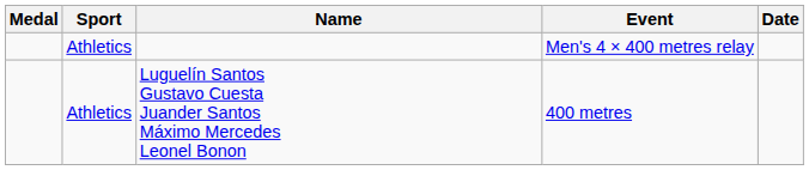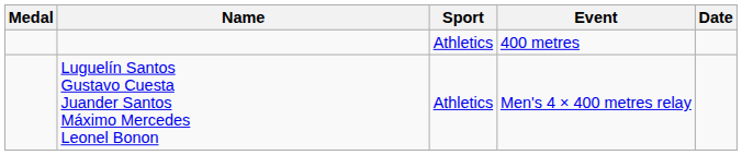columns swapped: Name <-> Sport
row 2 | Event: Men's 4 × 400 metres relay -> 400 metres
row 3 | Event: 400 metres -> Men's 4 × 400 metres relay
